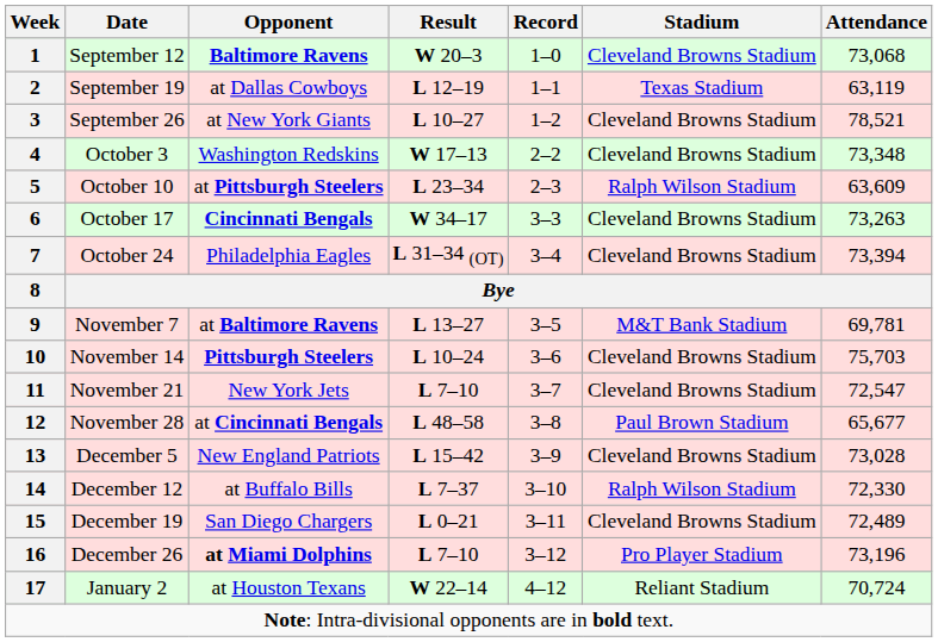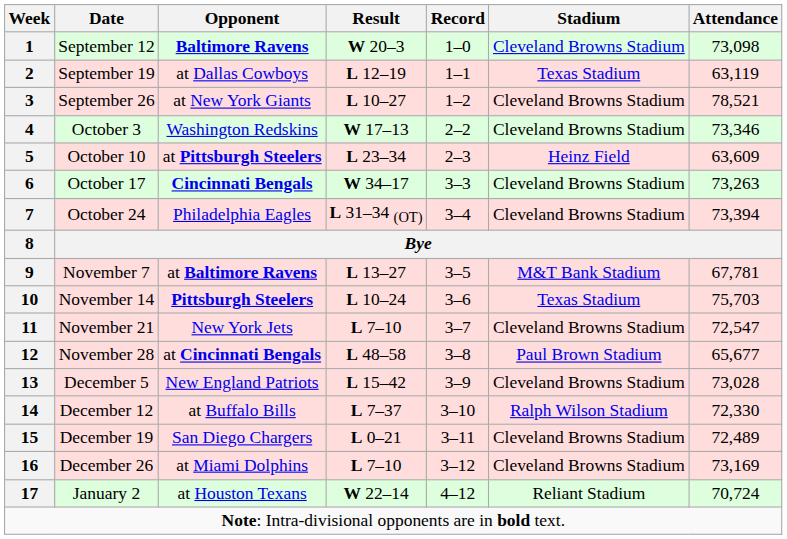1 | Attendance: 73,068 -> 73,098
4 | Attendance: 73,348 -> 73,346
5 | Stadium: Ralph Wilson Stadium -> Heinz Field
9 | Attendance: 69,781 -> 67,781
10 | Stadium: Cleveland Browns Stadium -> Texas Stadium
16 | Opponent: bold -> normal
16 | Stadium: Pro Player Stadium -> Cleveland Browns Stadium
16 | Attendance: 73,196 -> 73,169
